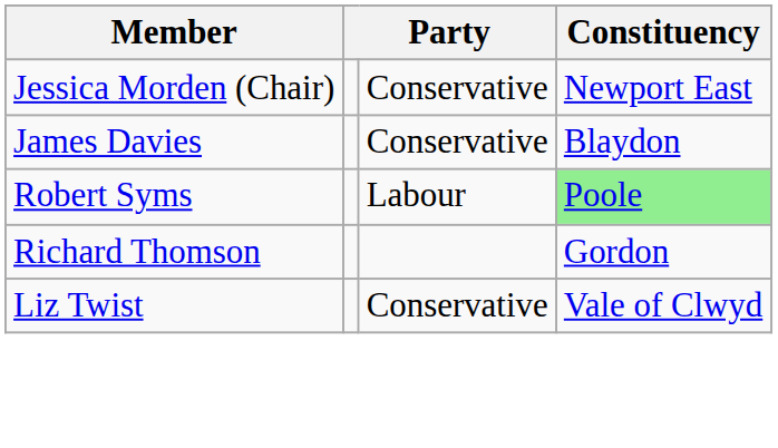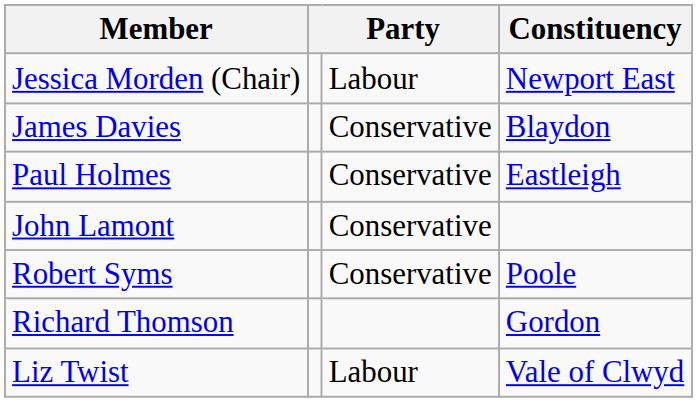Jessica Morden (Chair) | column 3: Conservative -> Labour
+ row: Paul Holmes | Conservative | Eastleigh
+ row: John Lamont | Conservative
Robert Syms | column 3: Labour -> Conservative
Robert Syms | Constituency: lightgreen background -> no background
Liz Twist | column 3: Conservative -> Labour
